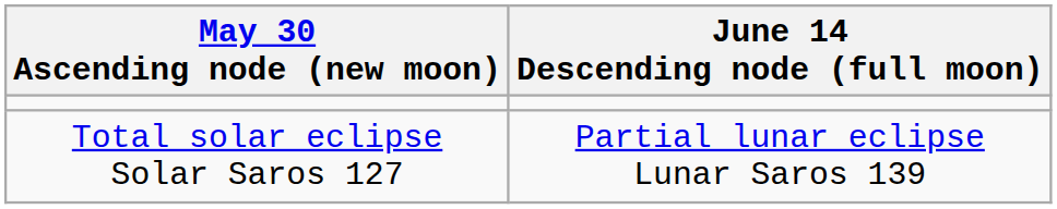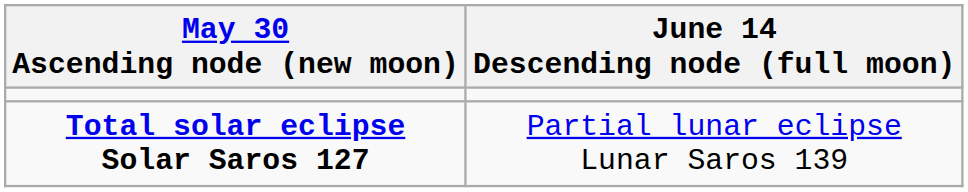row 3 | May 30 Ascending node (new moon): normal -> bold
